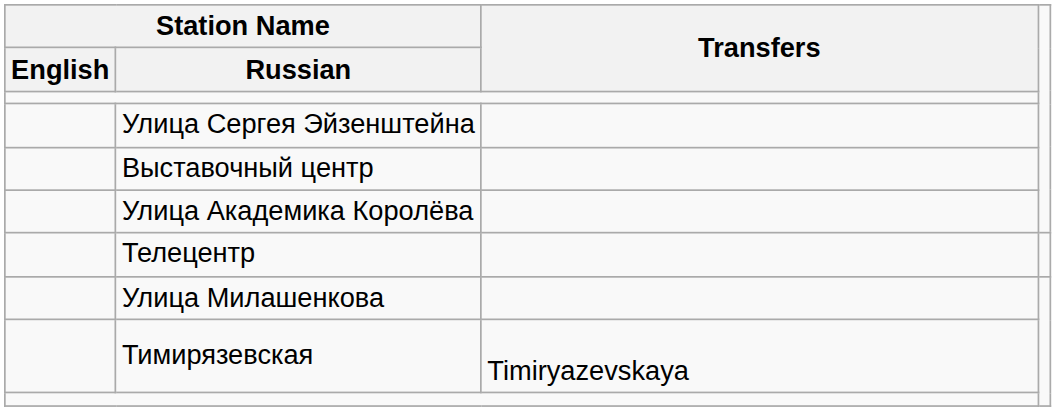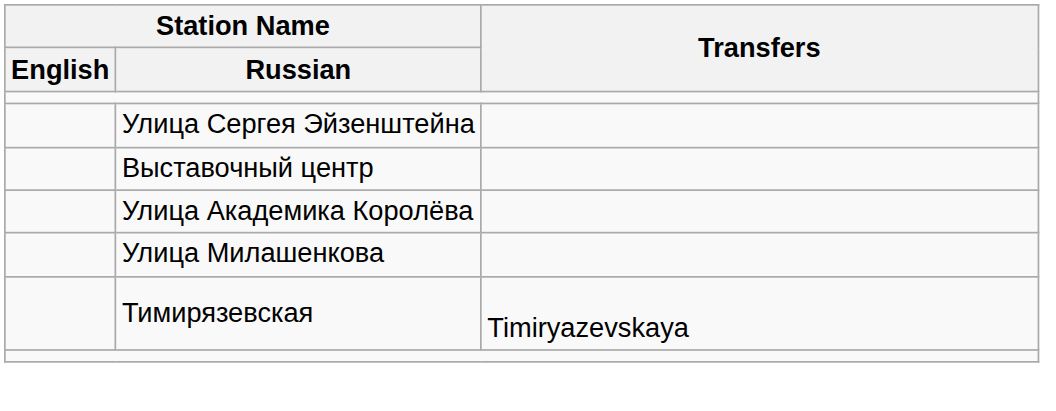- row: Телецентр
